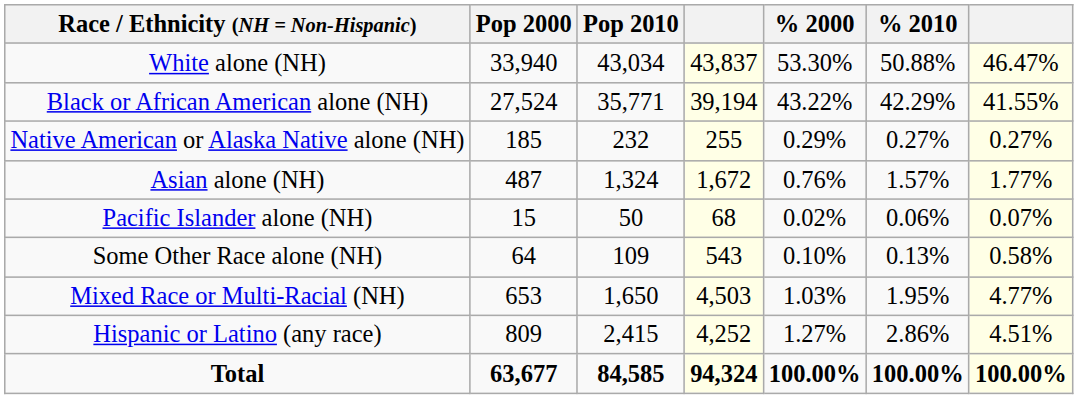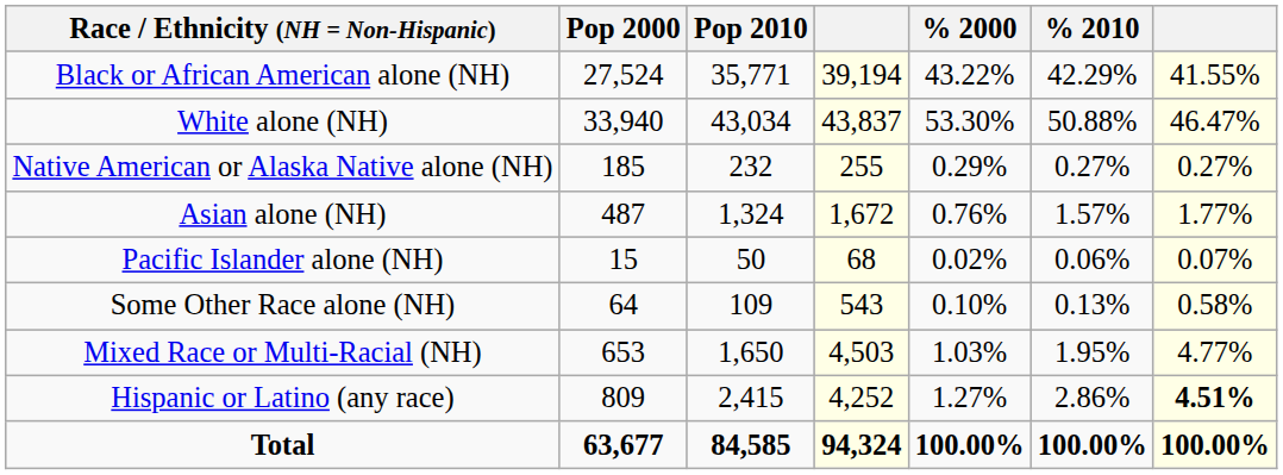rows swapped: White alone (NH) <-> Black or African American alone (NH)
Hispanic or Latino (any race) | column 7: normal -> bold
